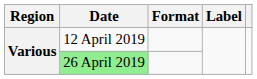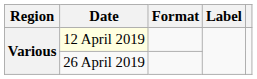12 April 2019 | Date: no background -> lightyellow background
26 April 2019 | Date: lightgreen background -> no background
